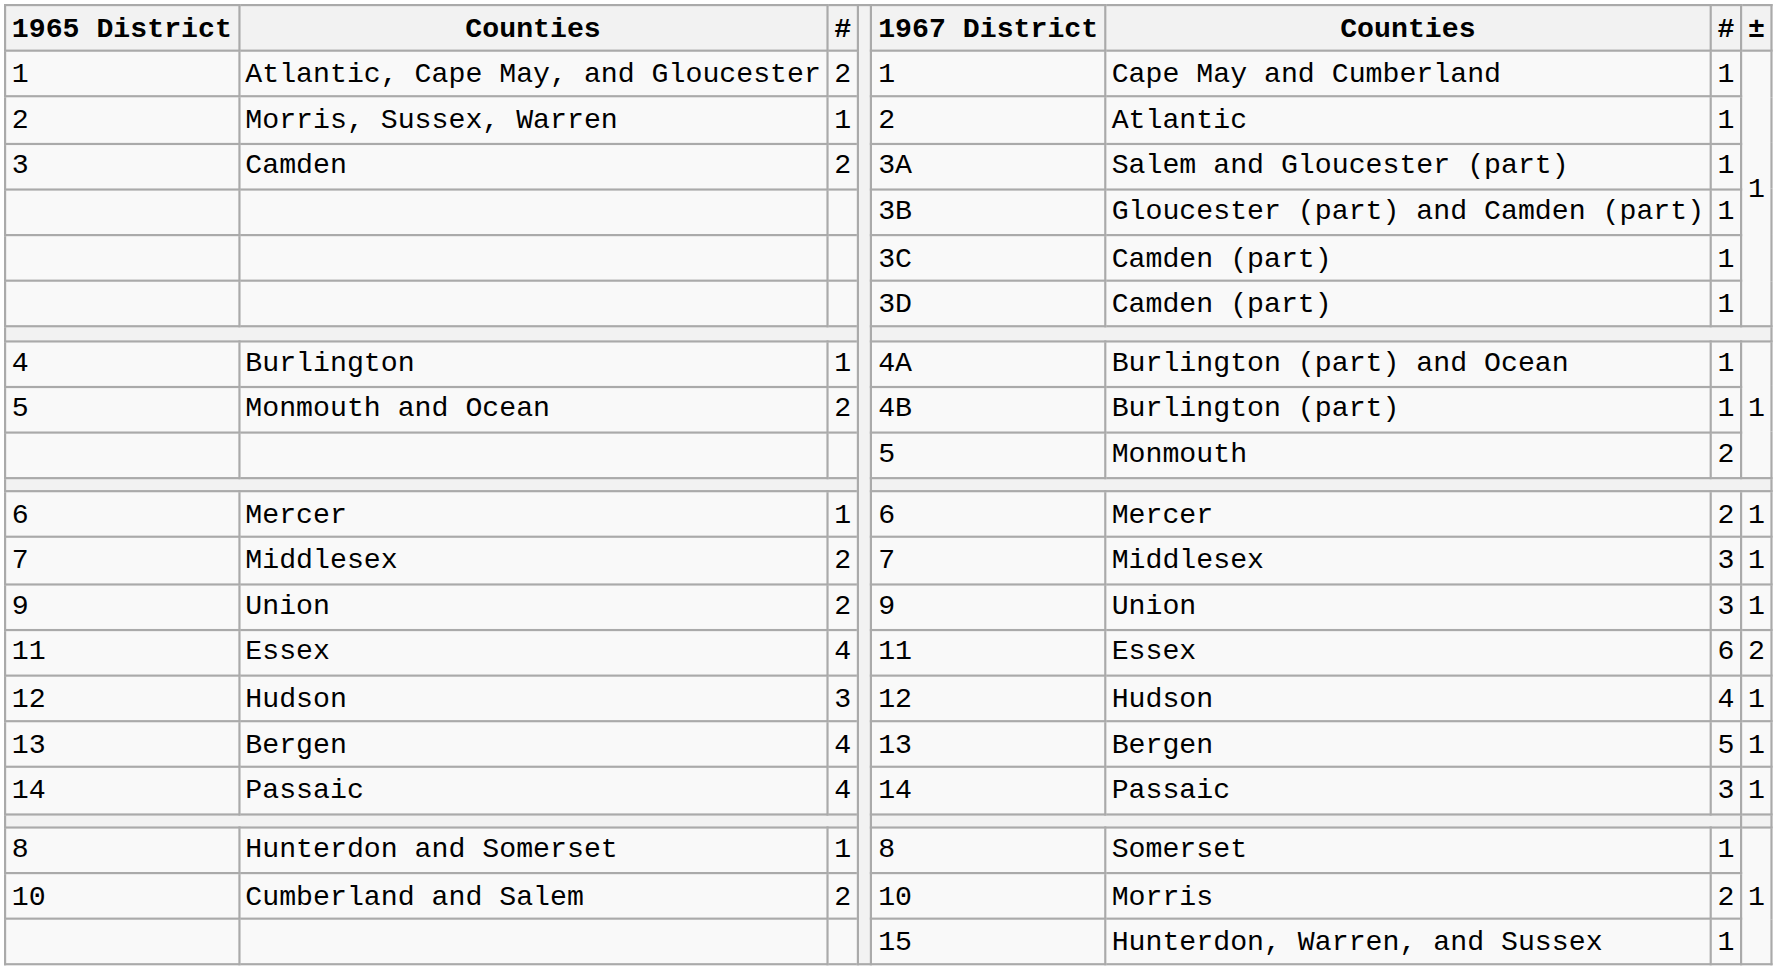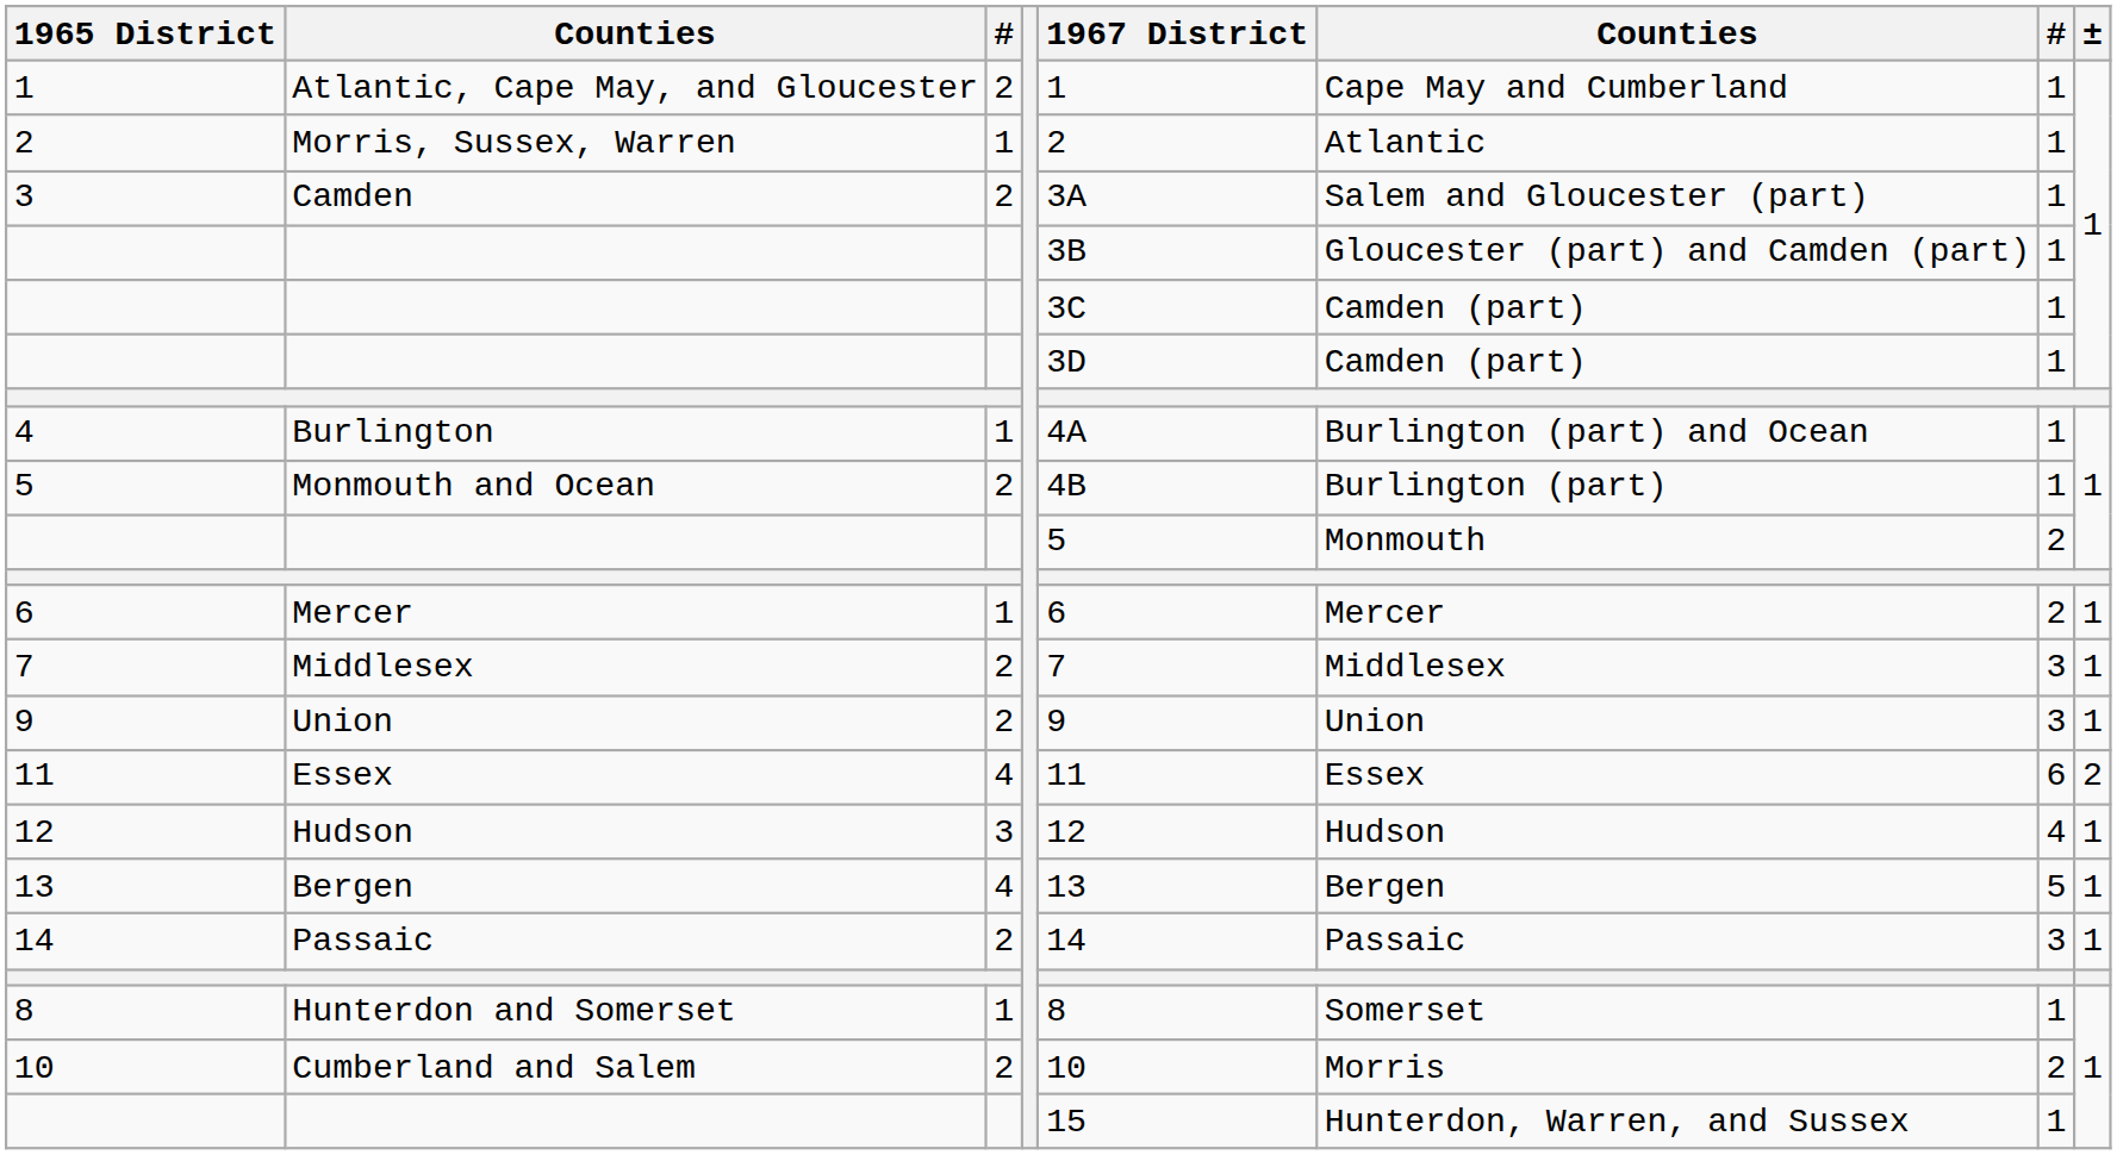row 19 | column 3: 4 -> 2
